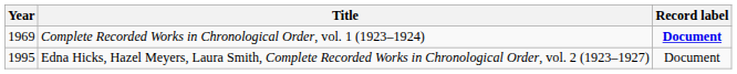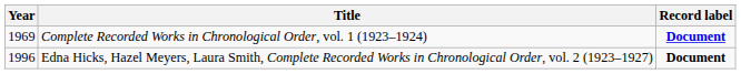row 3 | Year: 1995 -> 1996
row 3 | Record label: normal -> bold
